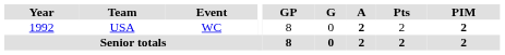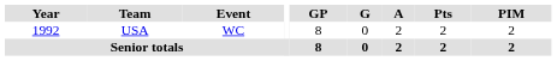USA | A: bold -> normal
USA | PIM: bold -> normal
